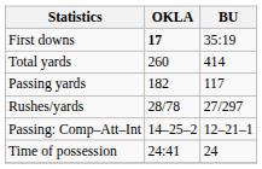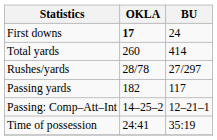First downs | BU: 35:19 -> 24
rows swapped: Rushes/yards <-> Passing yards
Time of possession | BU: 24 -> 35:19
